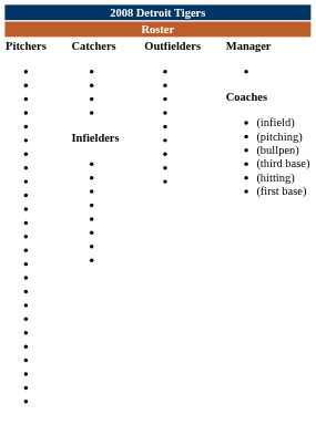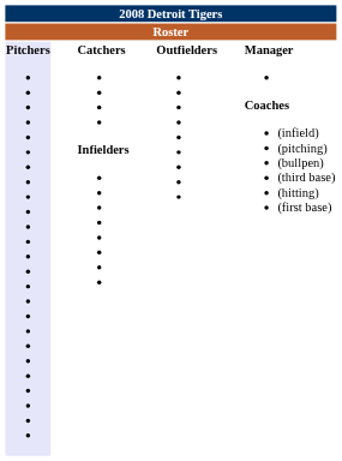Pitchers | column 1: no background -> lavender background
